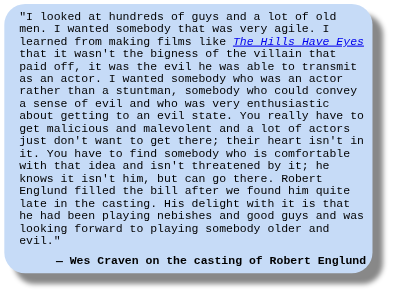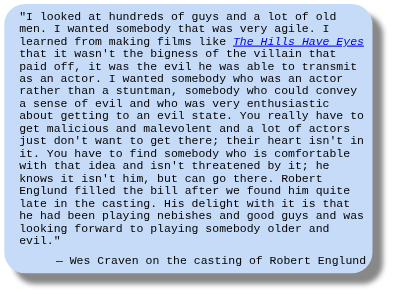row 2 | column 1: bold -> normal
